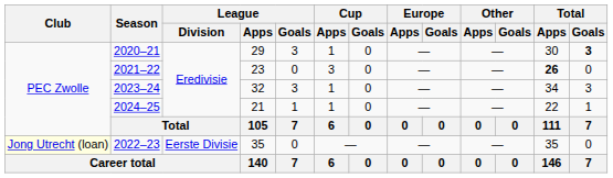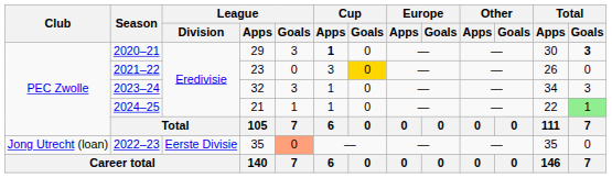2020–21 | Cup / Apps: normal -> bold
2021–22 | Cup / Goals: no background -> gold background
2021–22 | Total / Apps: bold -> normal
2024–25 | Total / Goals: no background -> lightgreen background
2022–23 | Club: lightyellow background -> no background
2022–23 | League / Goals: no background -> lightsalmon background
